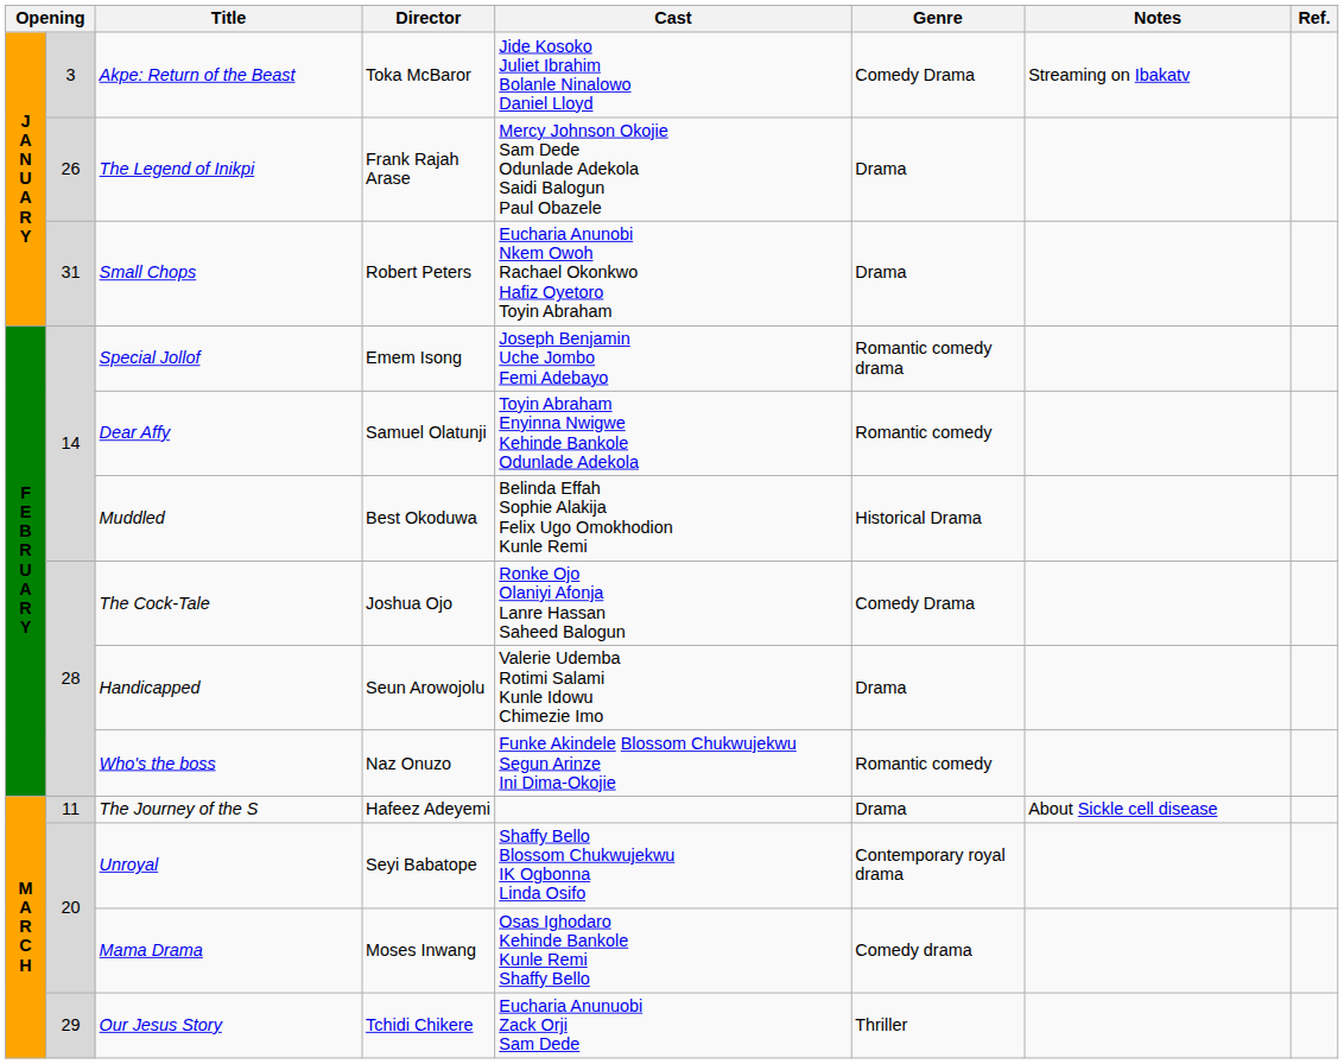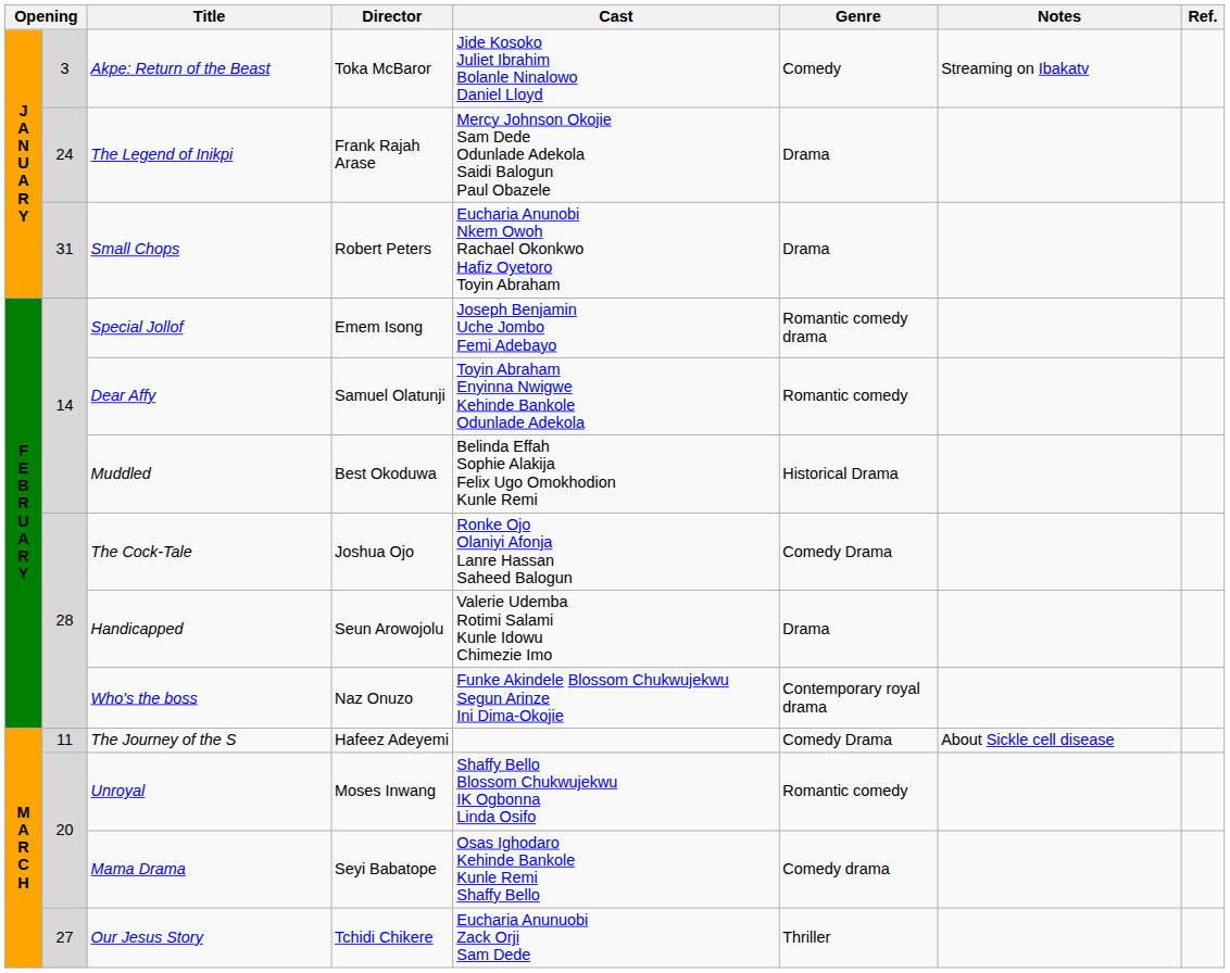Akpe: Return of the Beast | Genre: Comedy Drama -> Comedy
The Legend of Inikpi | column 2: 26 -> 24
Who's the boss | Genre: Romantic comedy -> Contemporary royal drama
The Journey of the S | Genre: Drama -> Comedy Drama
Unroyal | Director: Seyi Babatope -> Moses Inwang
Unroyal | Genre: Contemporary royal drama -> Romantic comedy
Mama Drama | Director: Moses Inwang -> Seyi Babatope
Our Jesus Story | column 2: 29 -> 27
